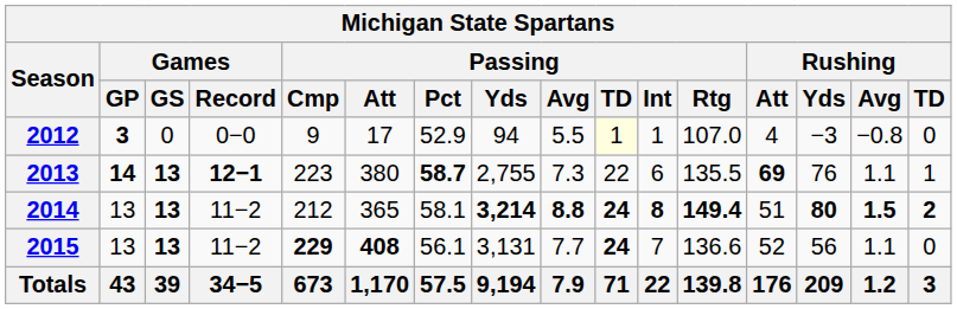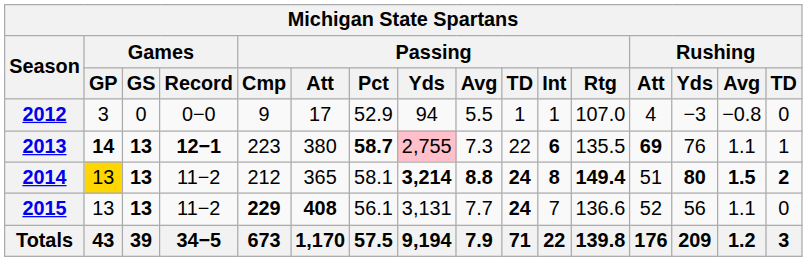2012 | Michigan State Spartans / Games / GP: bold -> normal
2012 | Michigan State Spartans / Passing / TD: lightyellow background -> no background
2013 | Michigan State Spartans / Passing / Yds: no background -> pink background
2013 | Michigan State Spartans / Passing / Int: normal -> bold
2014 | Michigan State Spartans / Games / GP: no background -> gold background
